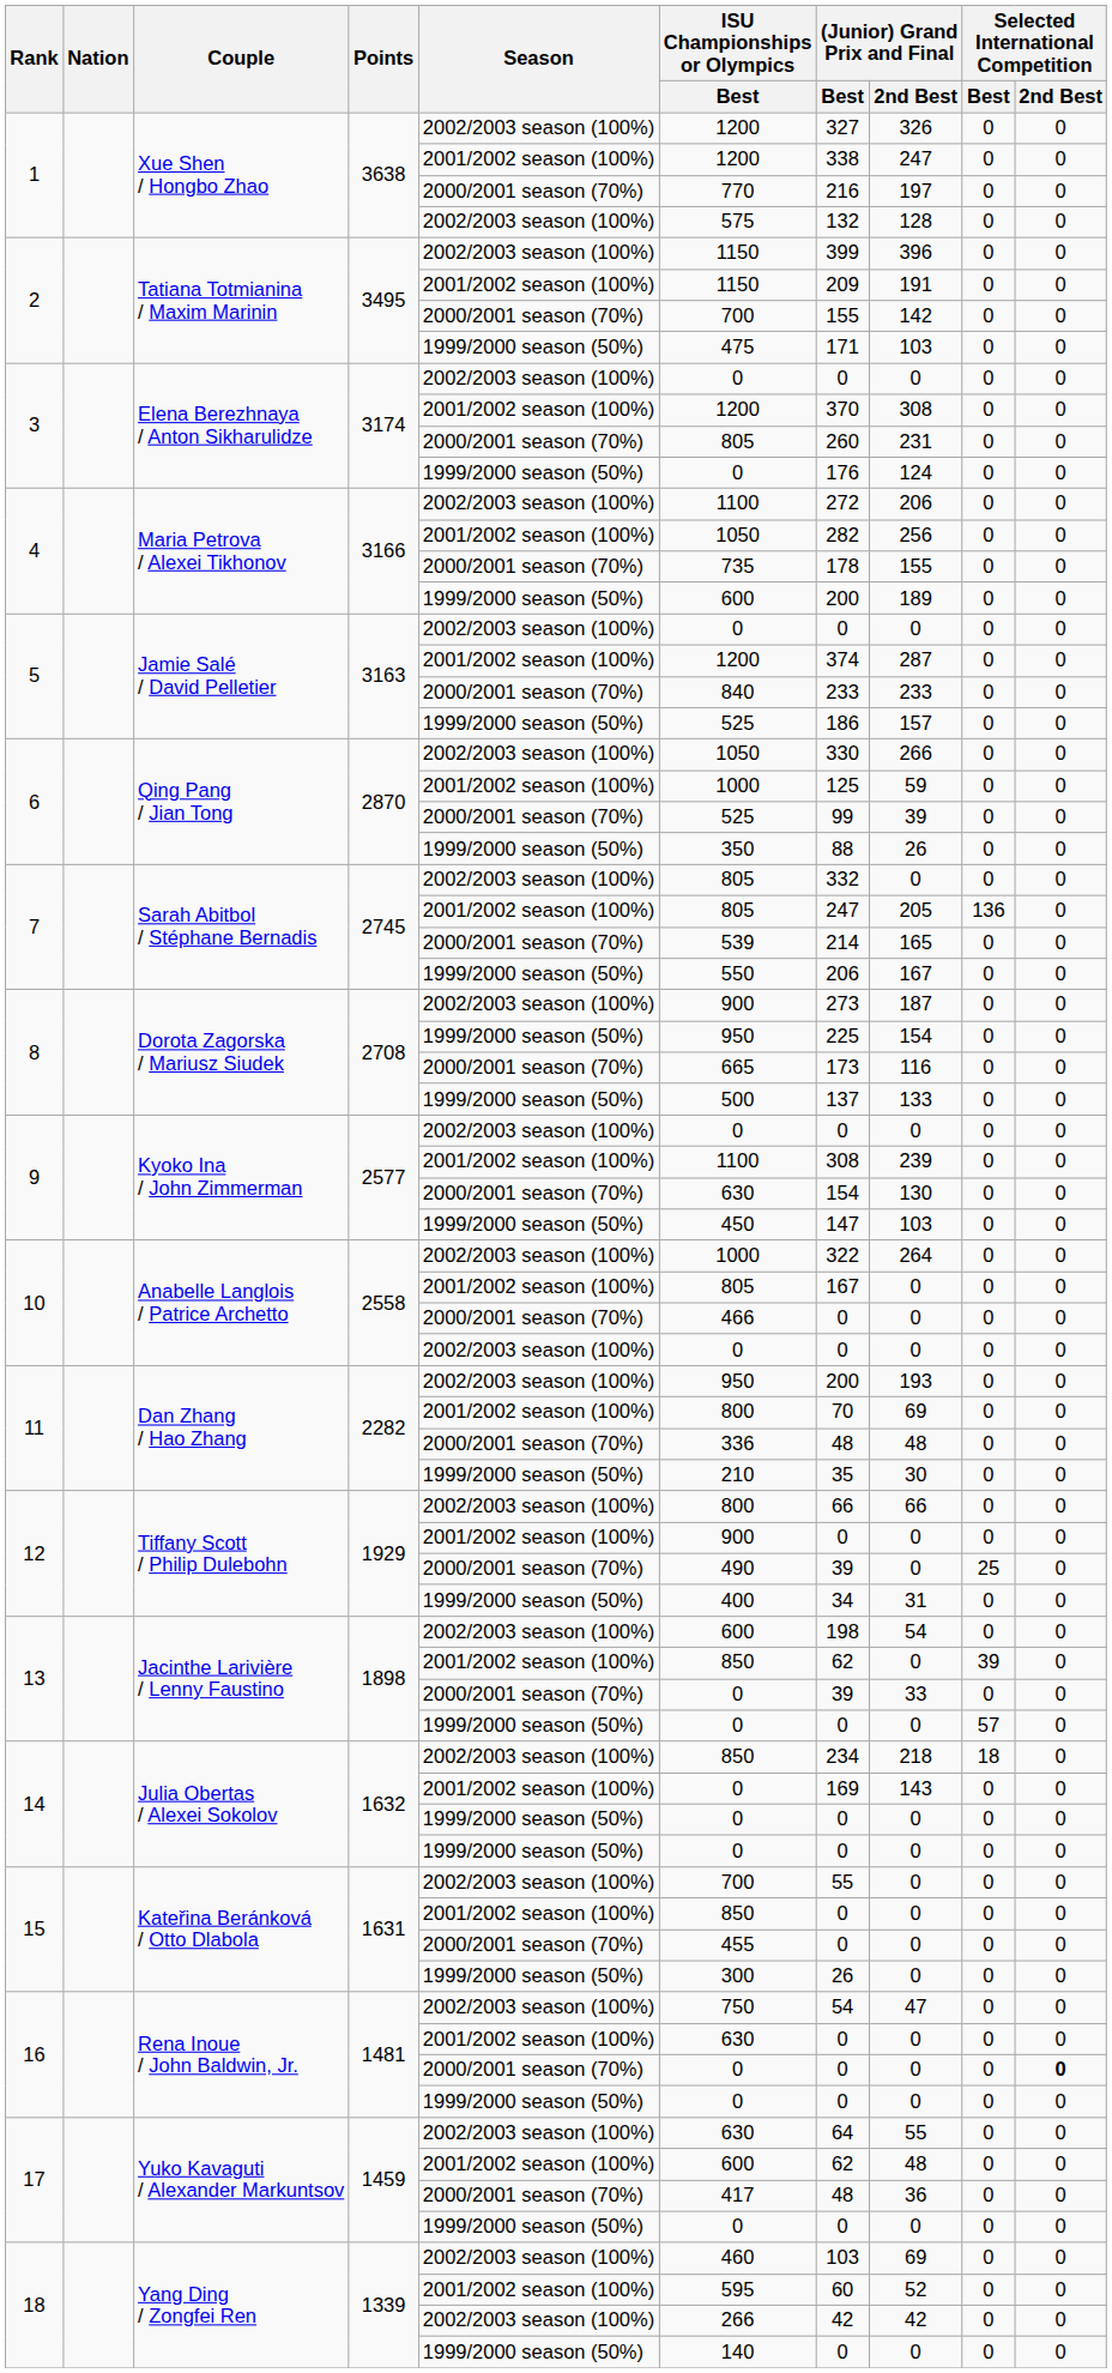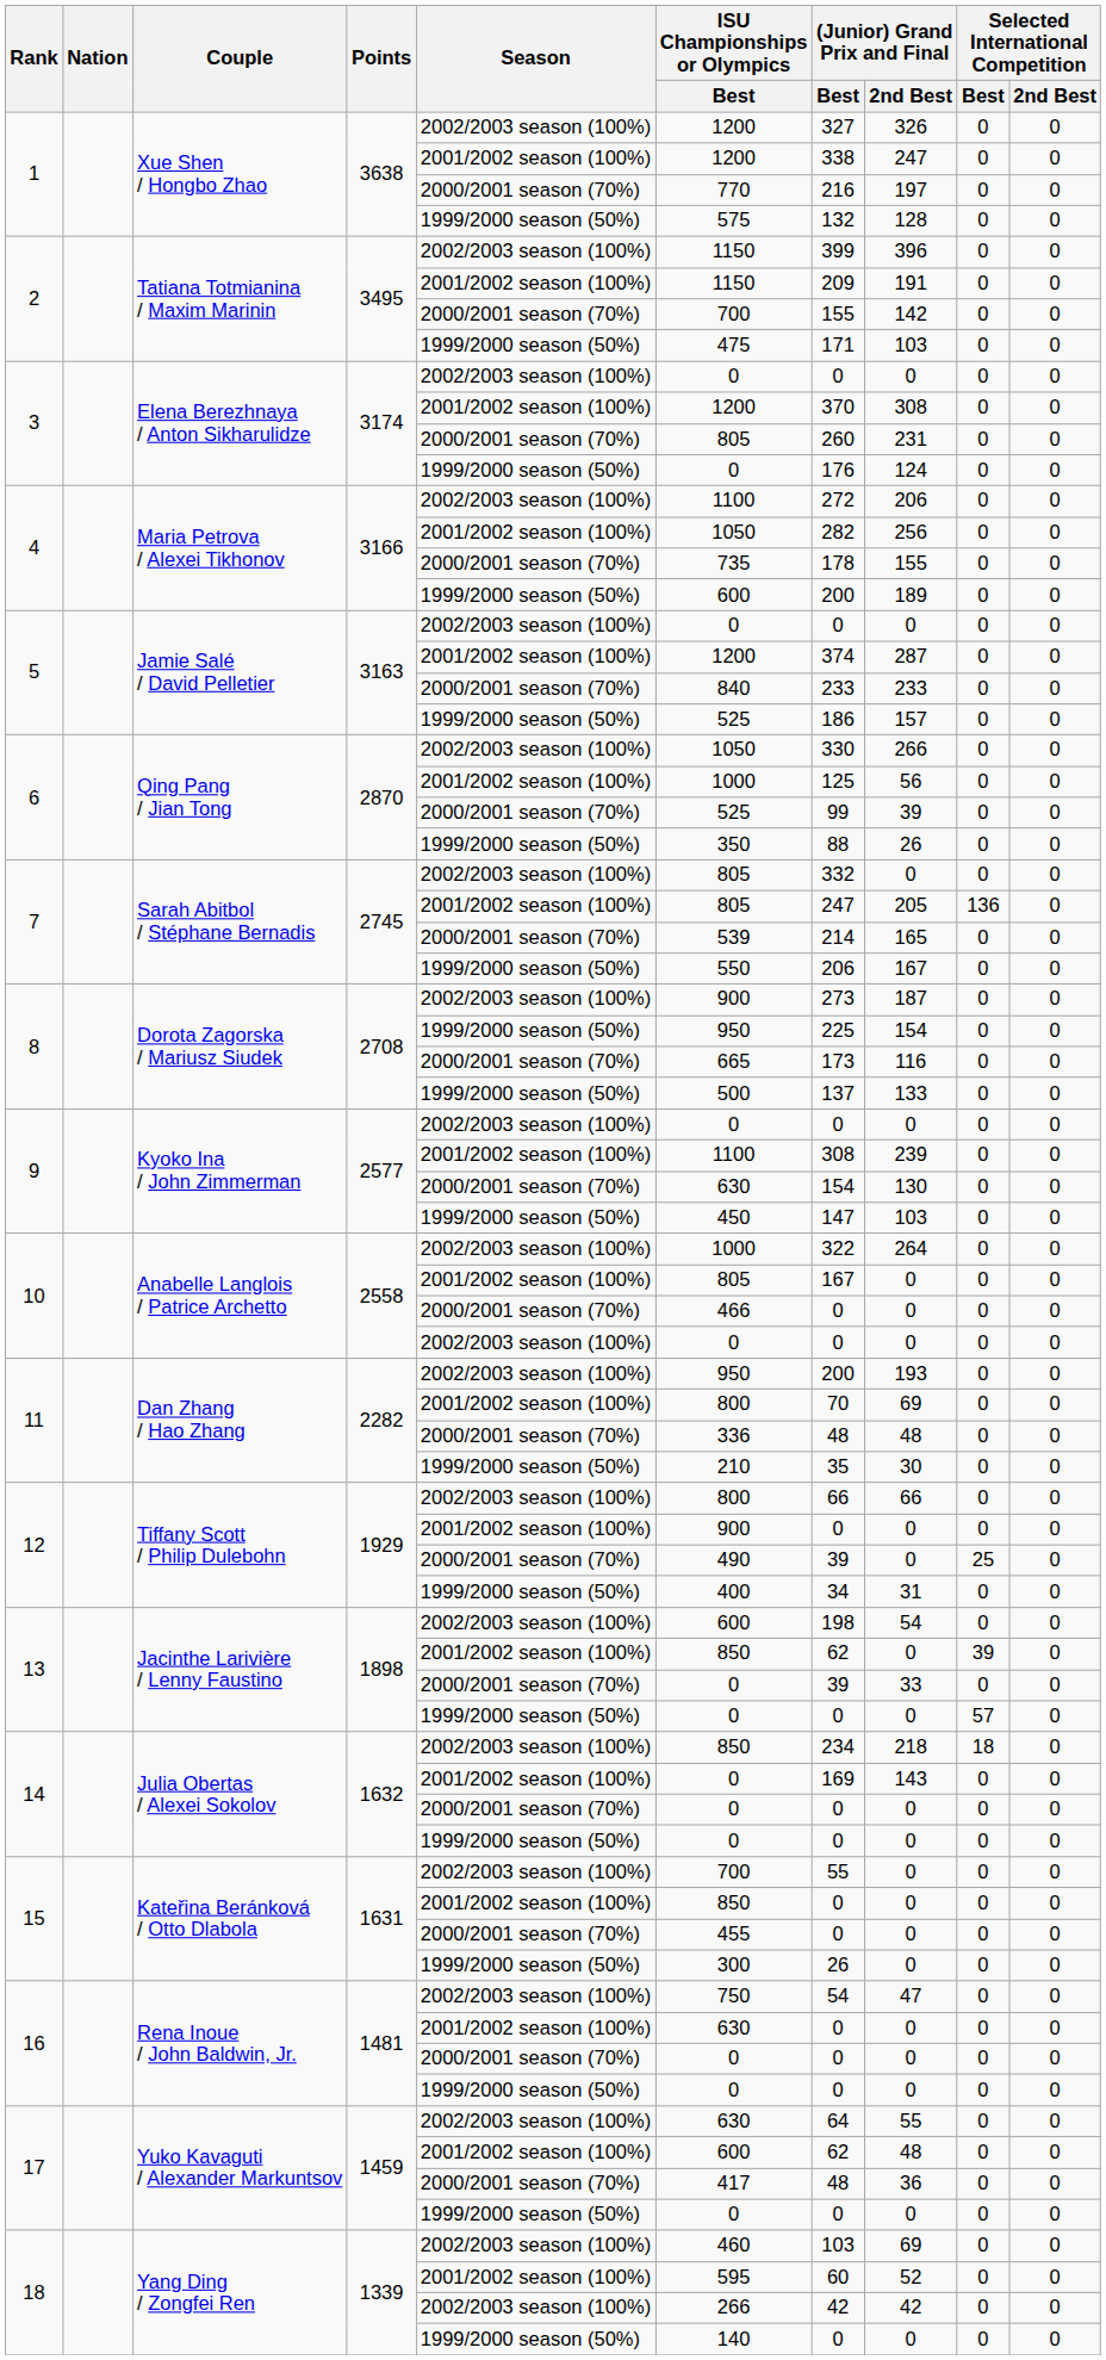row 6 | Season: 2002/2003 season (100%) -> 1999/2000 season (50%)
row 24 | (Junior) Grand Prix and Final / 2nd Best: 59 -> 56
row 57 | Season: 1999/2000 season (50%) -> 2000/2001 season (70%)
row 65 | Selected International Competition / 2nd Best: bold -> normal
